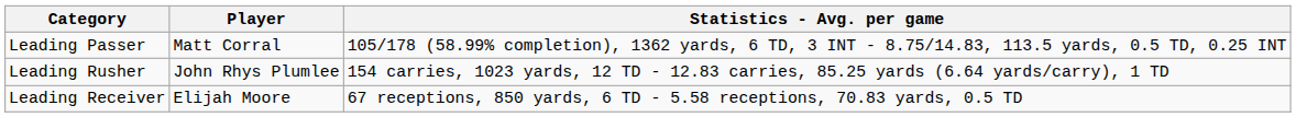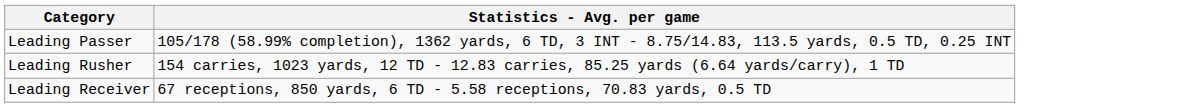- column: Player | Matt Corral | John Rhys Plumlee | Elijah Moore
